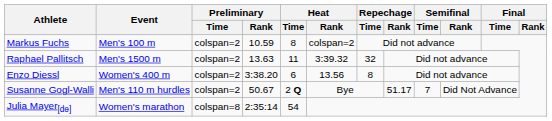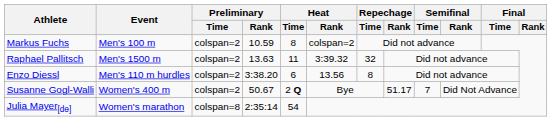Enzo Diessl | Event: Women's 400 m -> Men's 110 m hurdles
Susanne Gogl-Walli | Event: Men's 110 m hurdles -> Women's 400 m
